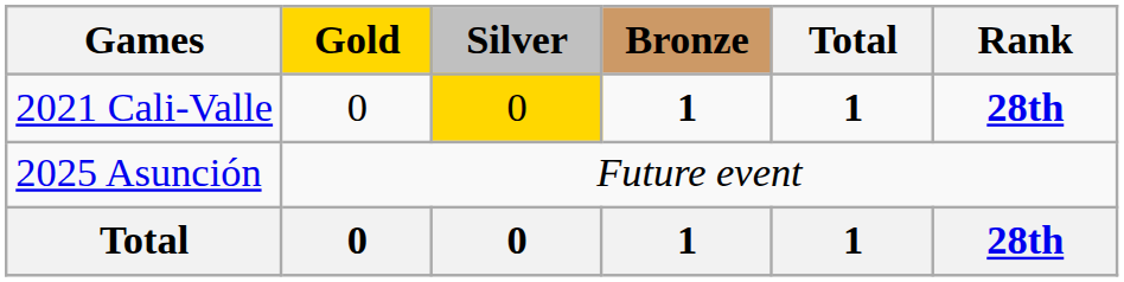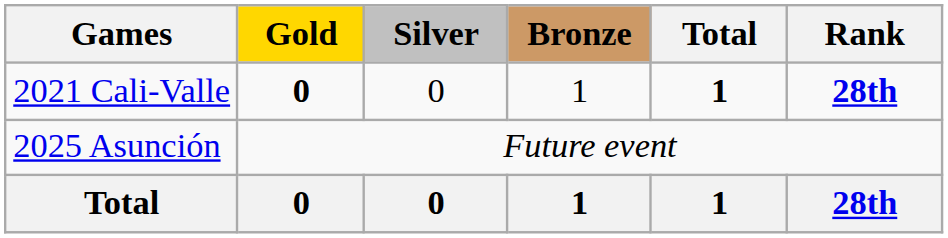2021 Cali-Valle | Gold: normal -> bold
2021 Cali-Valle | Silver: gold background -> no background
2021 Cali-Valle | Bronze: bold -> normal
